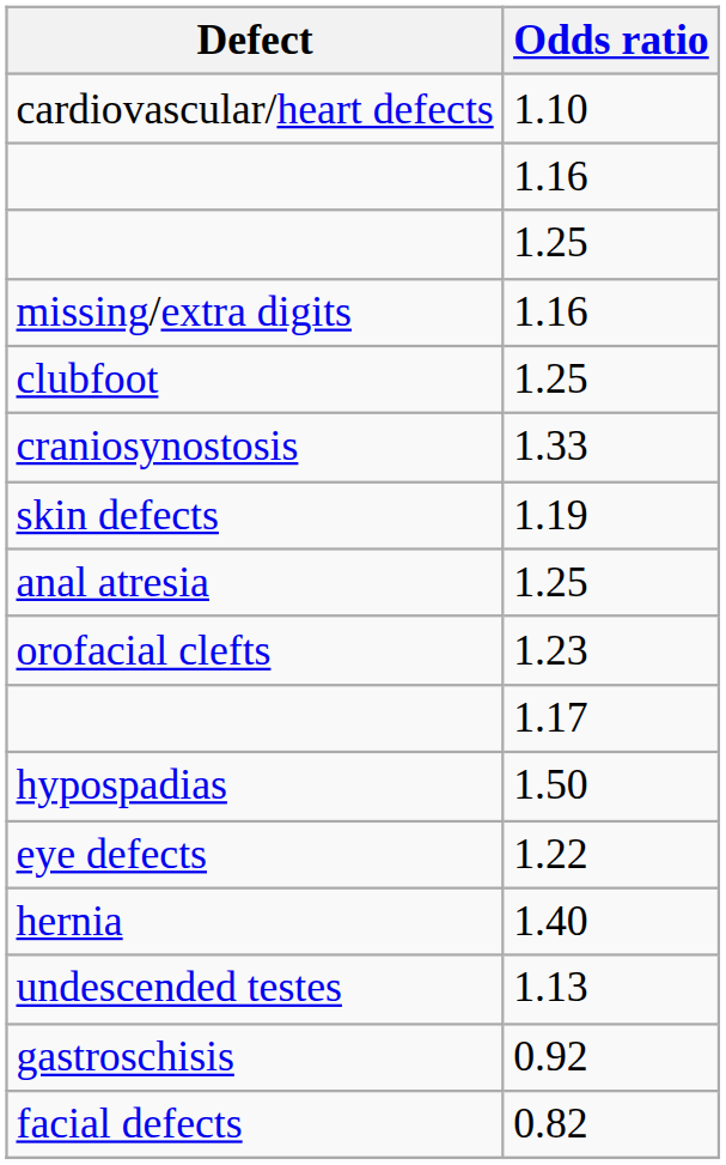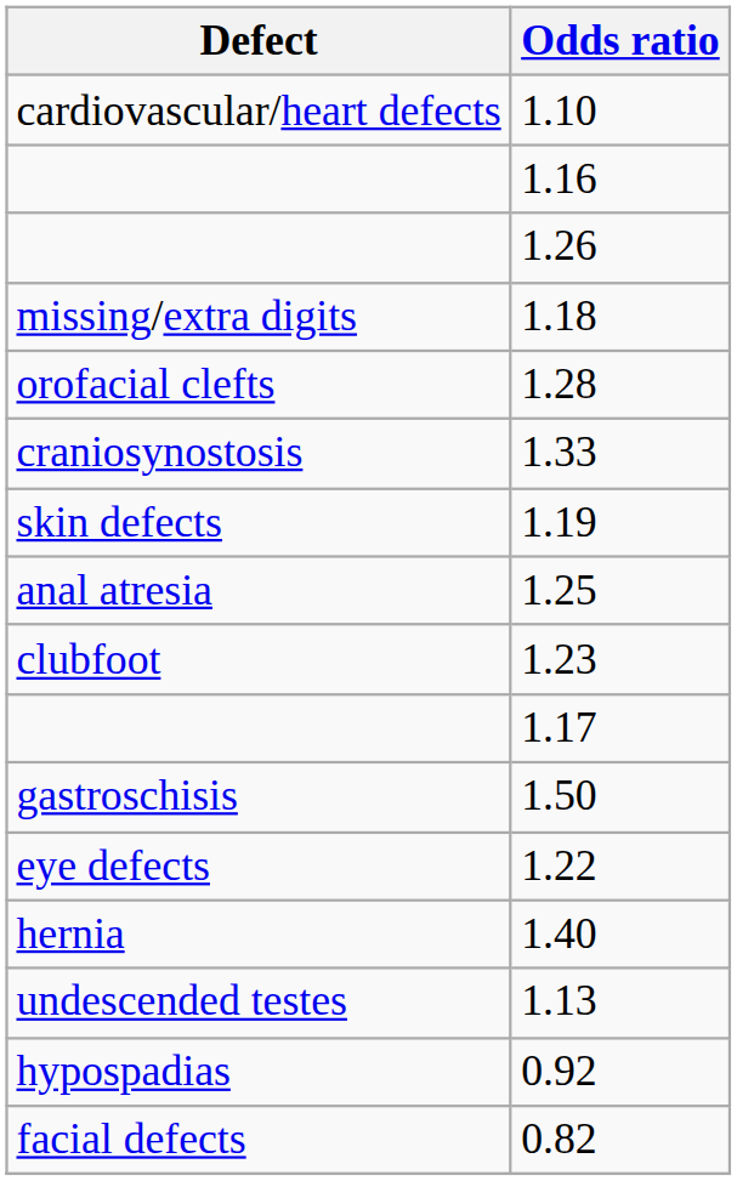row 4 | Odds ratio: 1.25 -> 1.26
row 5 | Odds ratio: 1.16 -> 1.18
row 6 | Defect: clubfoot -> orofacial clefts
row 6 | Odds ratio: 1.25 -> 1.28
row 10 | Defect: orofacial clefts -> clubfoot
row 12 | Defect: hypospadias -> gastroschisis
row 16 | Defect: gastroschisis -> hypospadias
